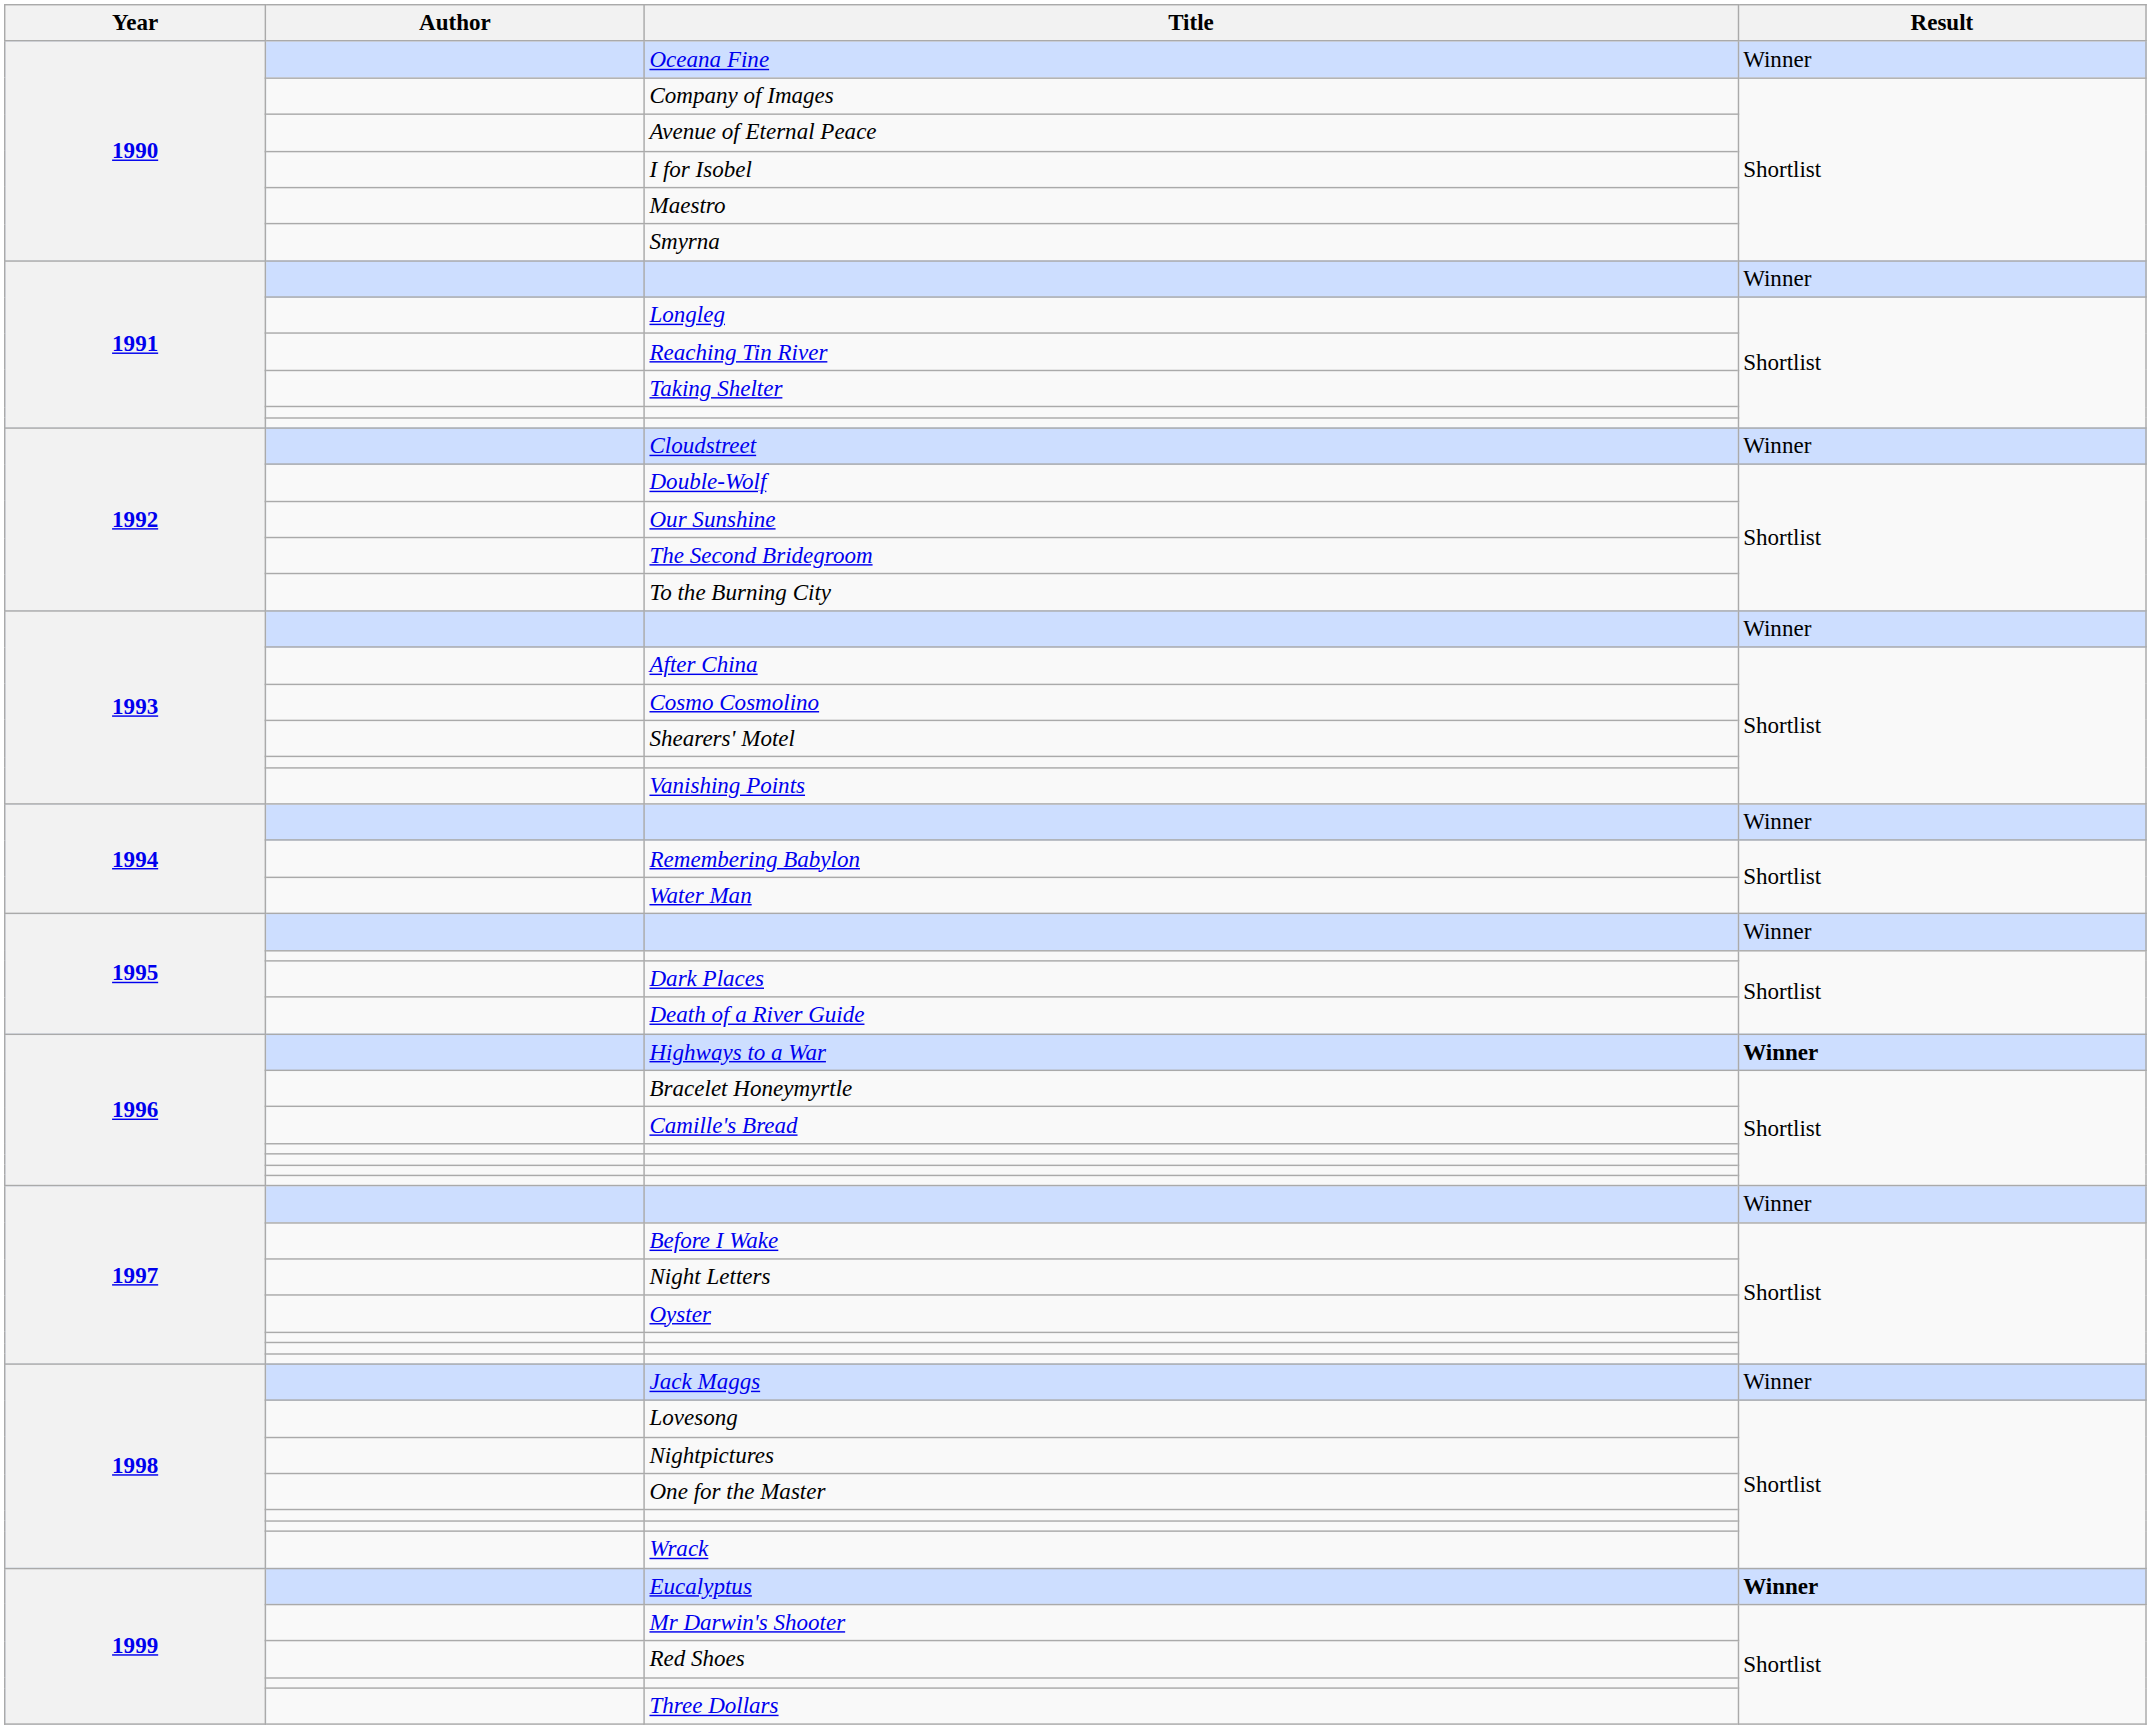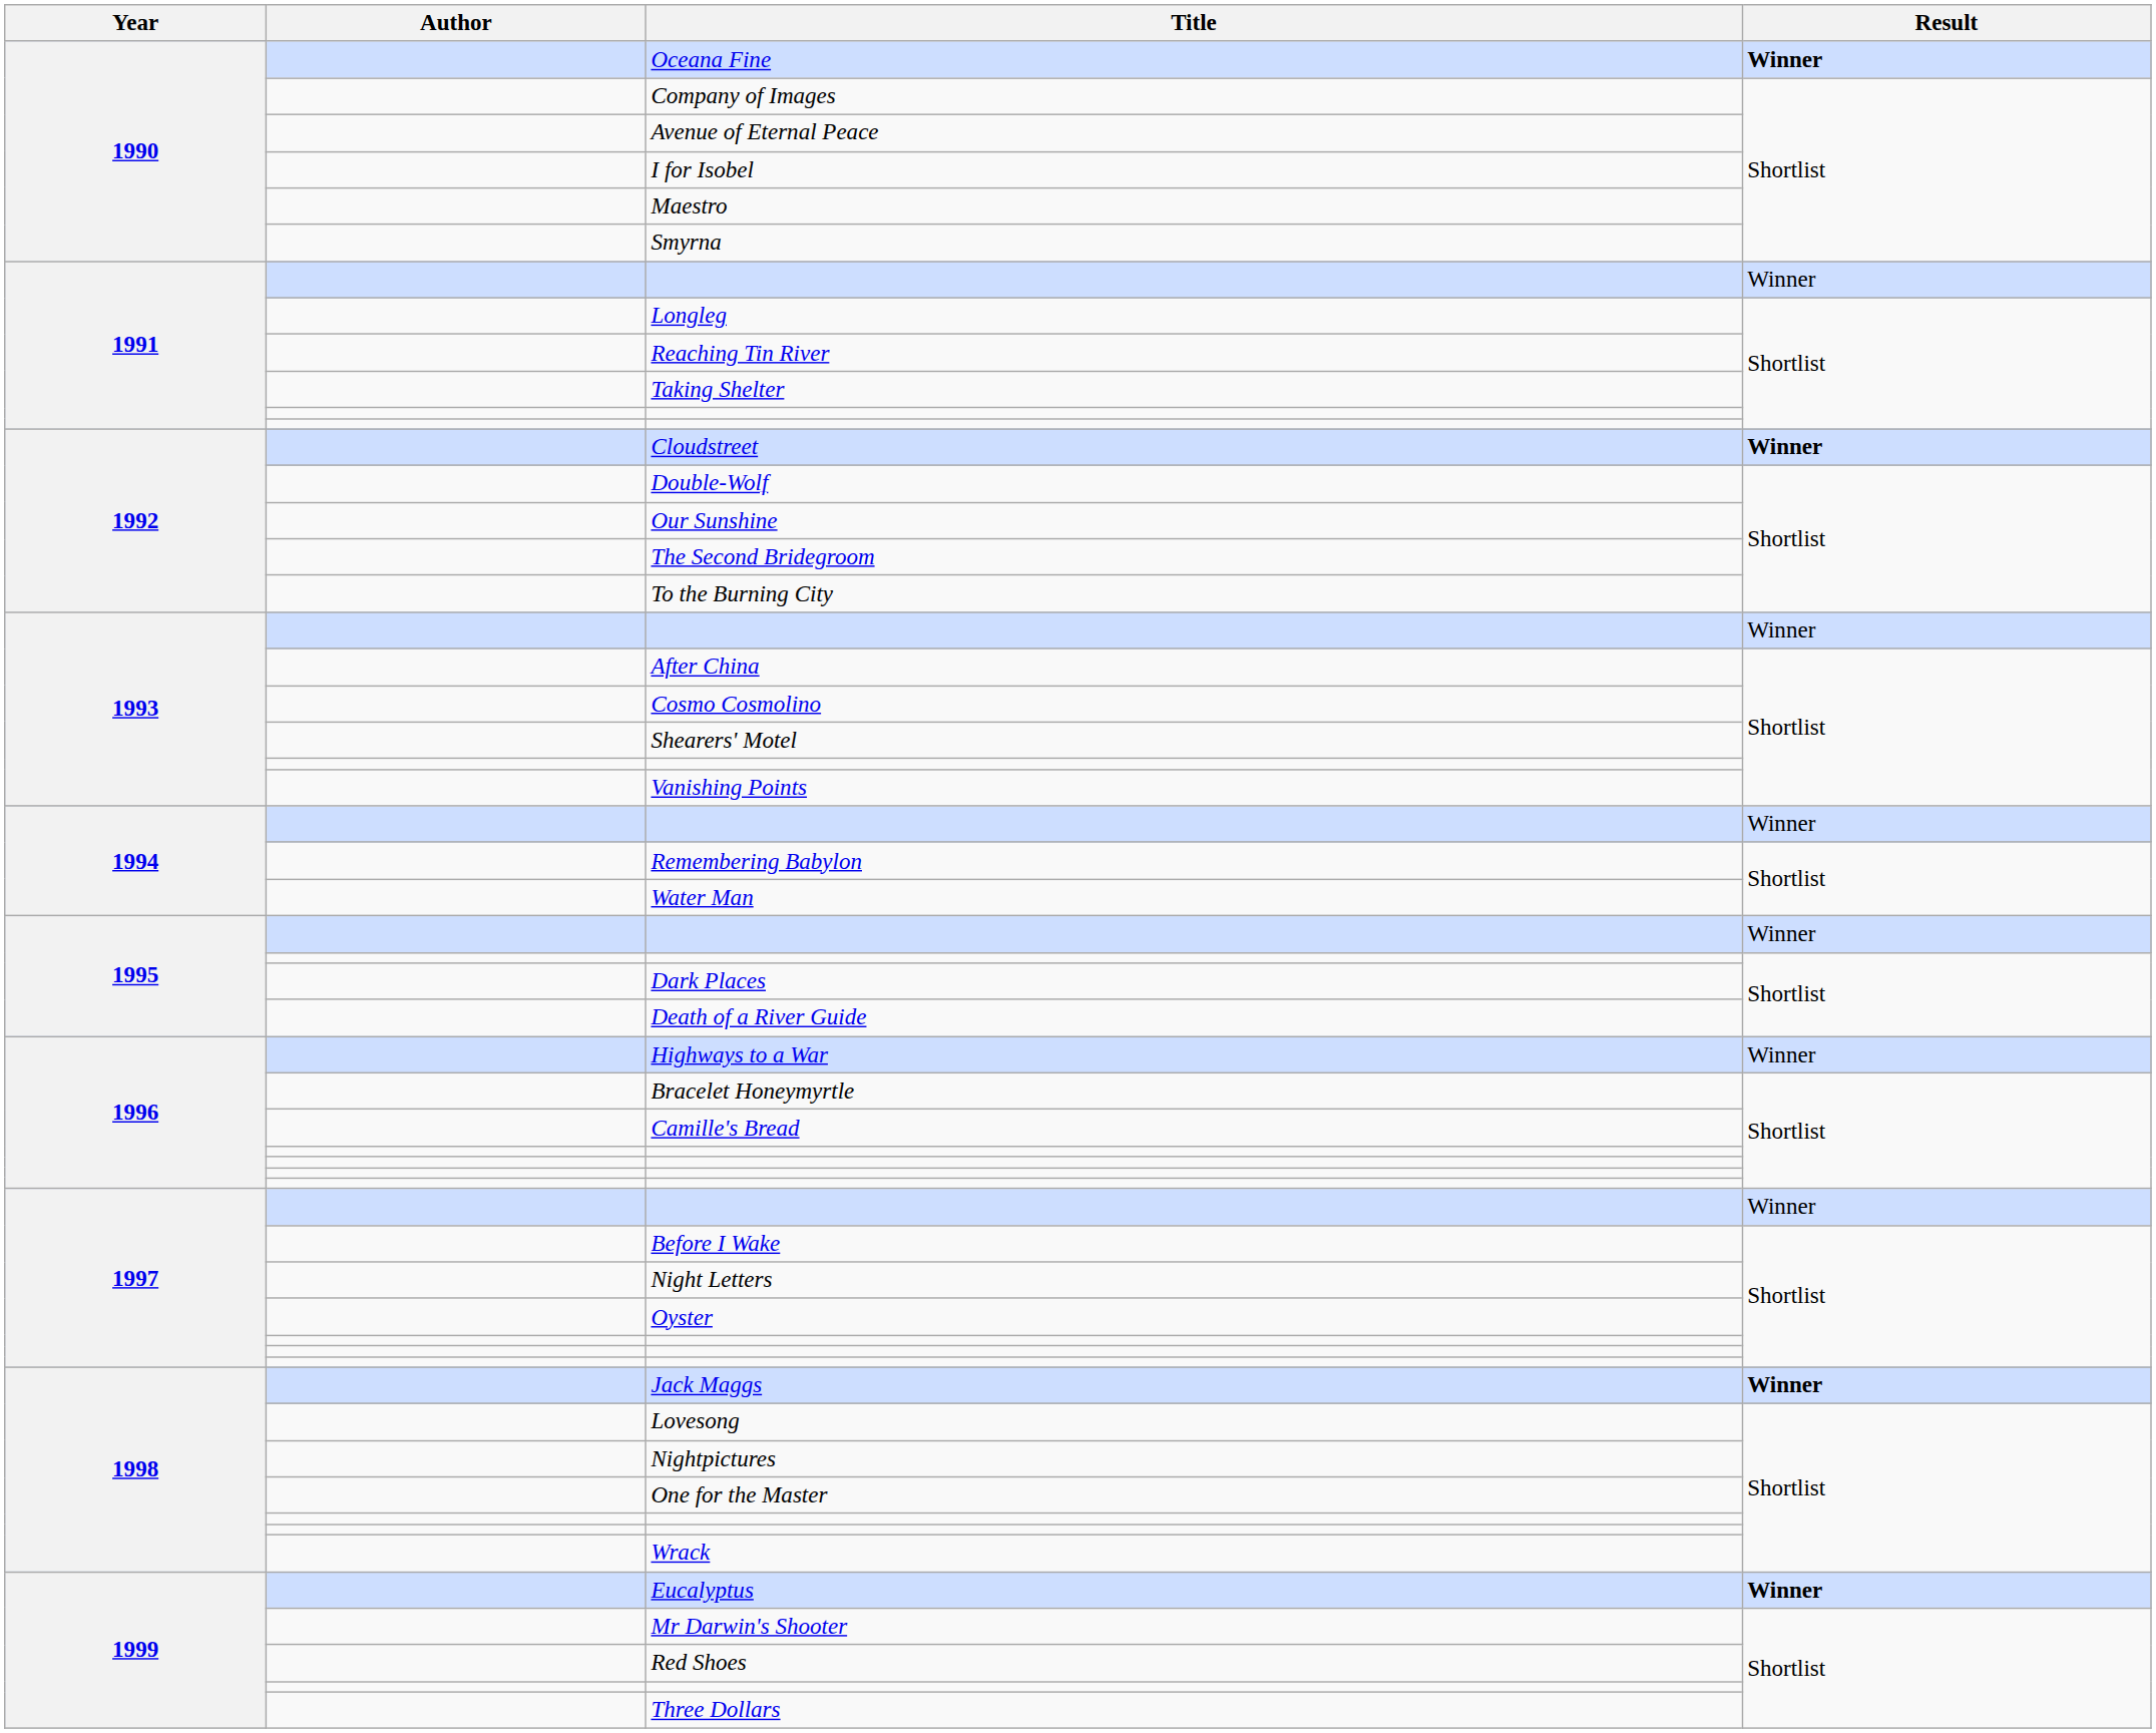Oceana Fine | Result: normal -> bold
Cloudstreet | Result: normal -> bold
Highways to a War | Result: bold -> normal
Jack Maggs | Result: normal -> bold
